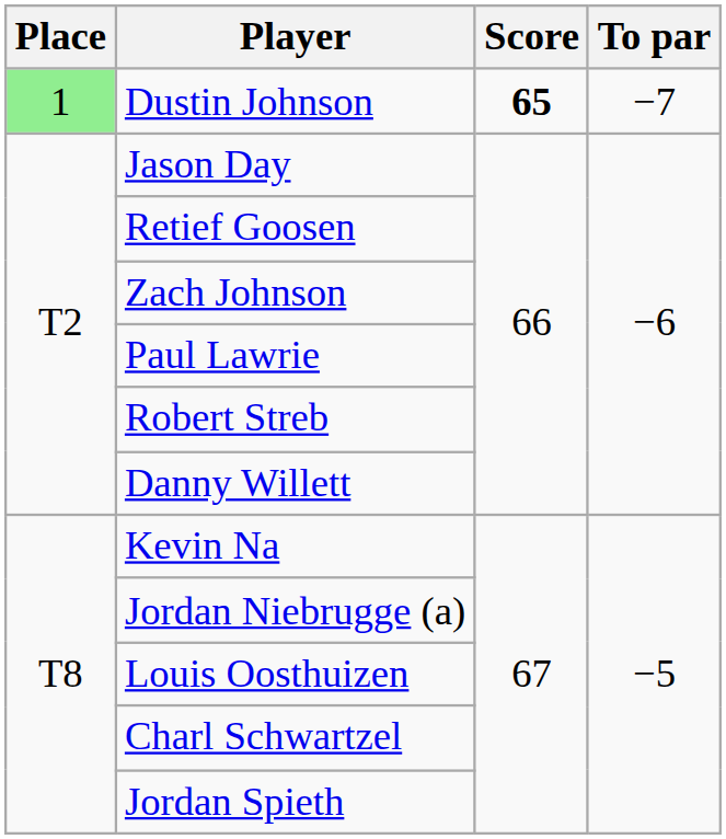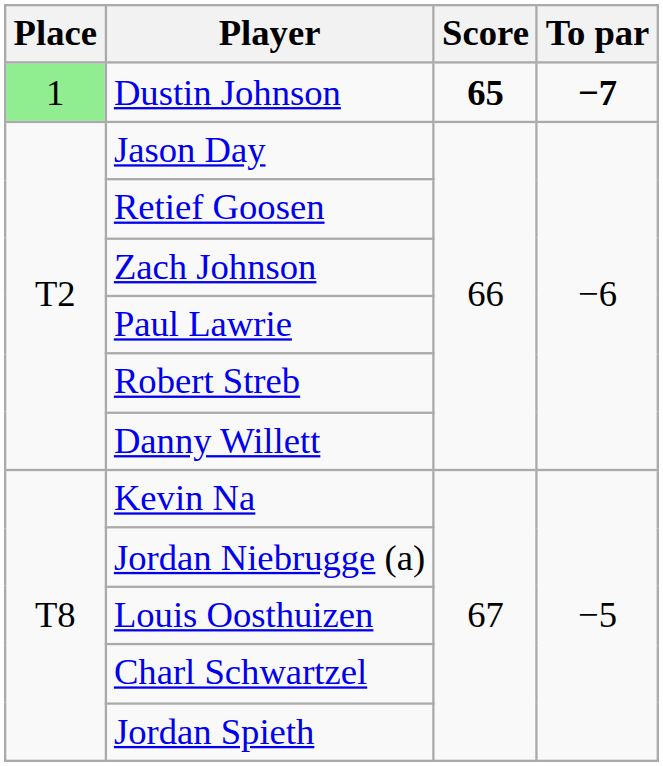Dustin Johnson | To par: normal -> bold
